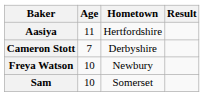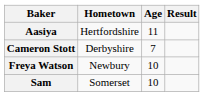columns swapped: Age <-> Hometown
